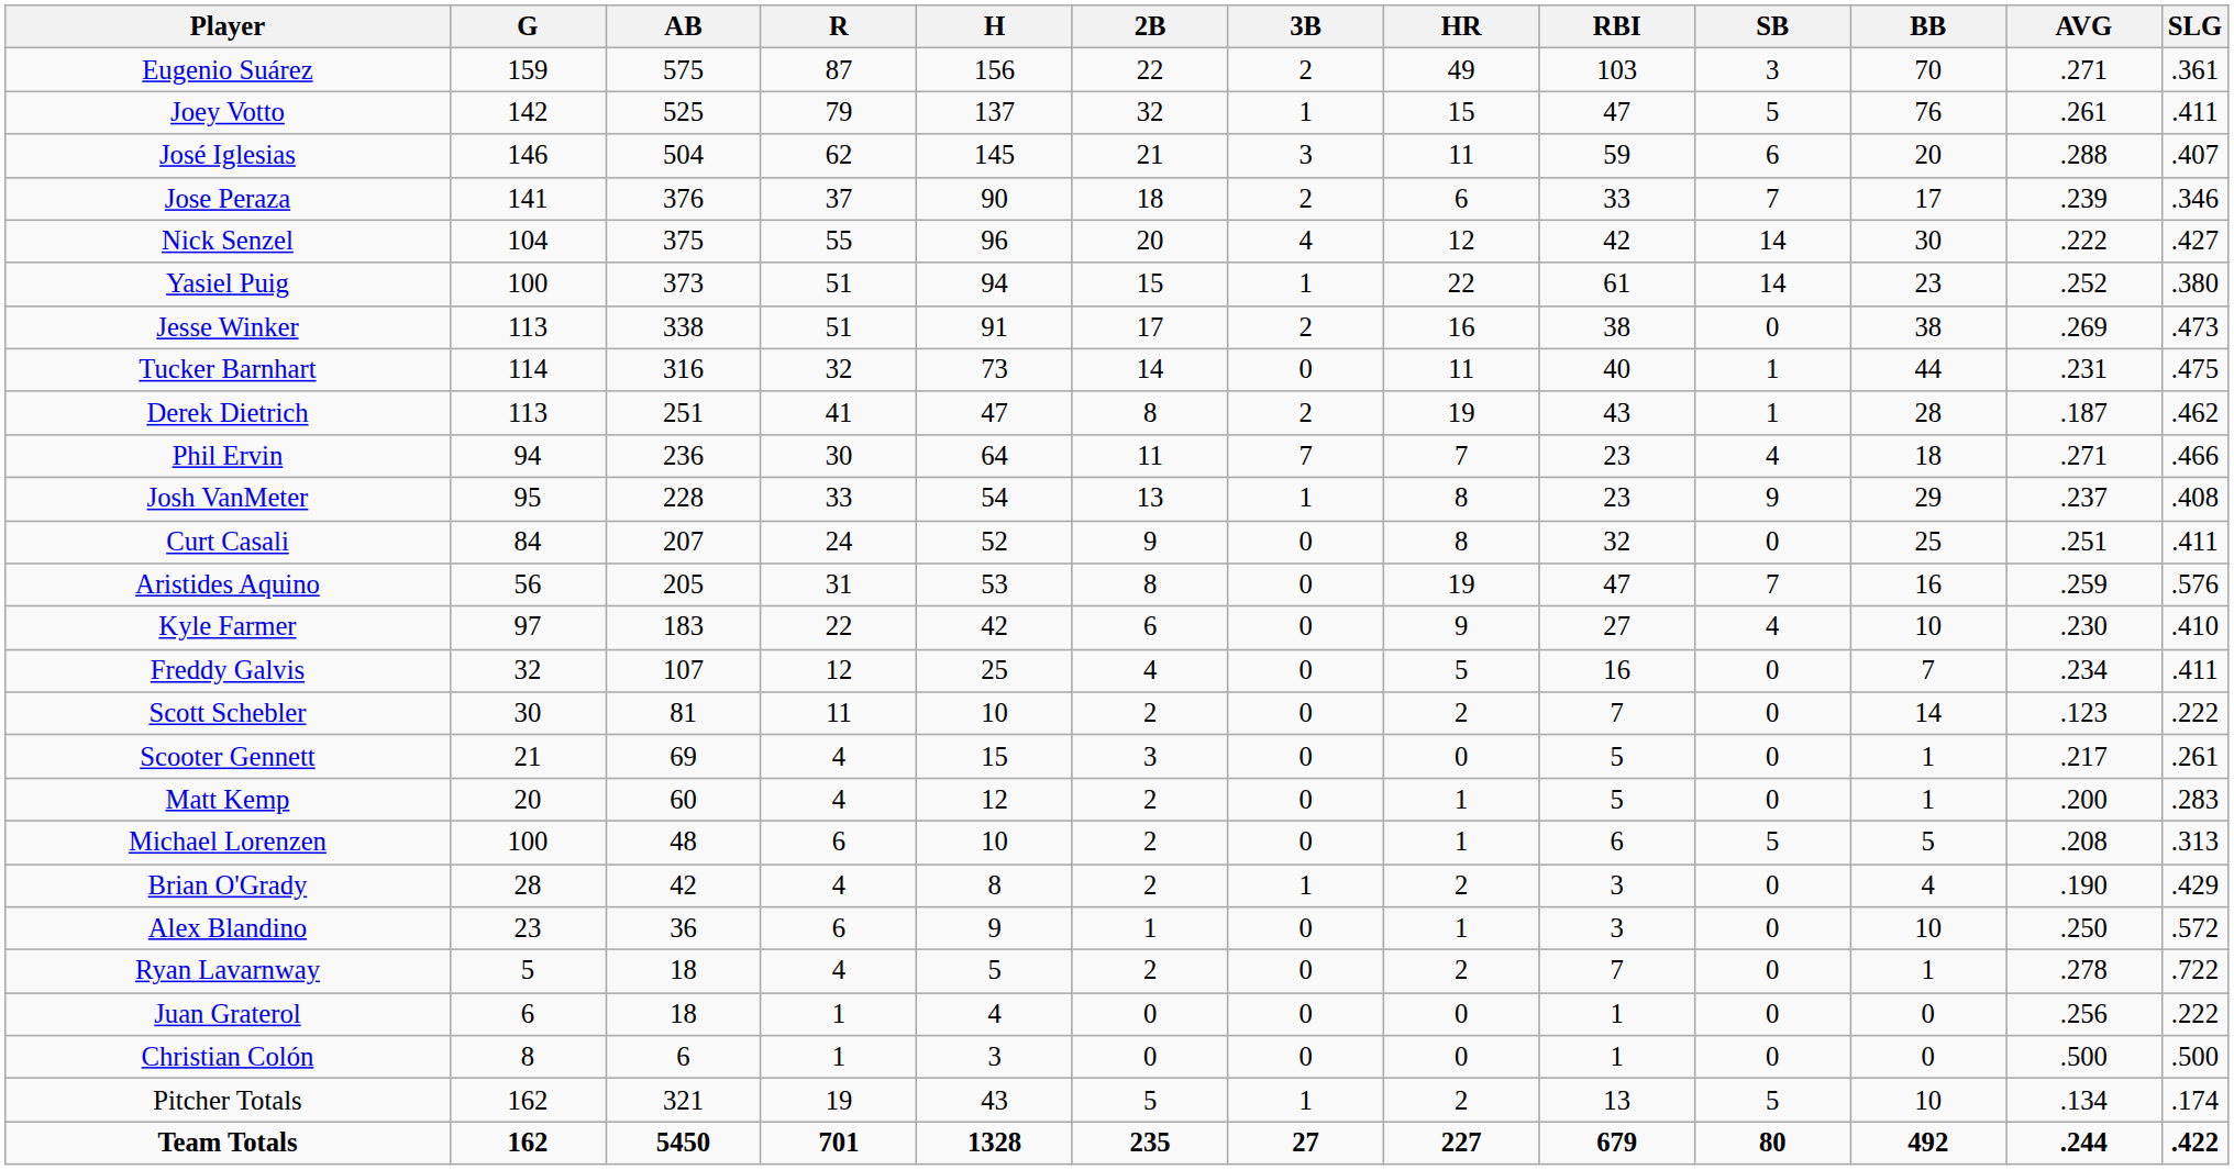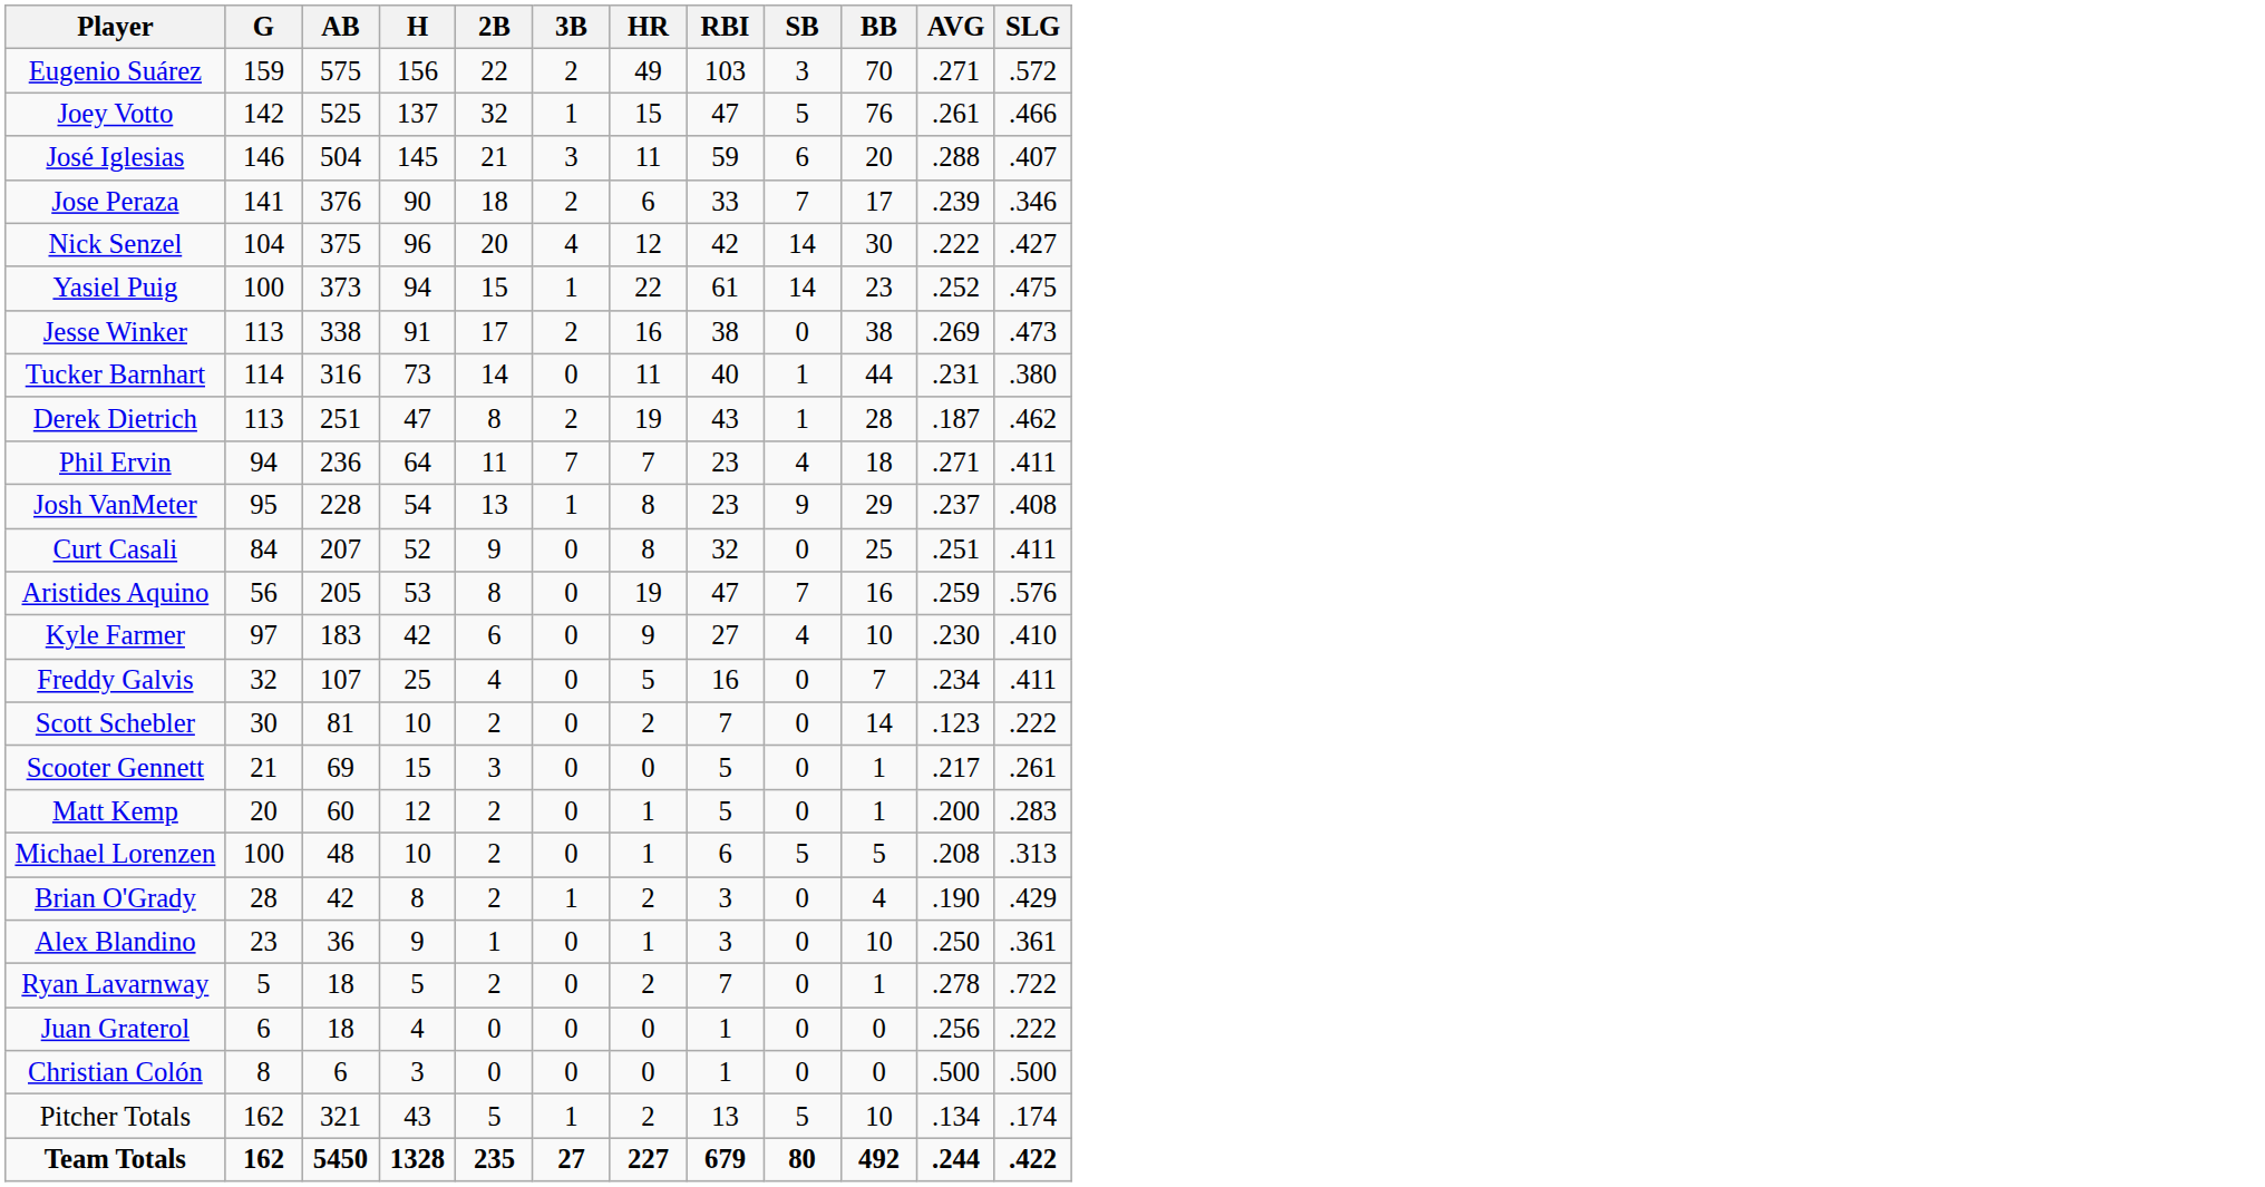- column: R | 87 | 79 | 62 | 37 | 55 | 51 | 51 | 32 | 41 | 30 | 33 | 24 | 31 | 22 | 12 | 11 | 4 | 4 | 6 | 4 | 6 | 4 | 1 | 1 | 19 | 701
Eugenio Suárez | SLG: .361 -> .572
Joey Votto | SLG: .411 -> .466
Yasiel Puig | SLG: .380 -> .475
Tucker Barnhart | SLG: .475 -> .380
Phil Ervin | SLG: .466 -> .411
Alex Blandino | SLG: .572 -> .361
